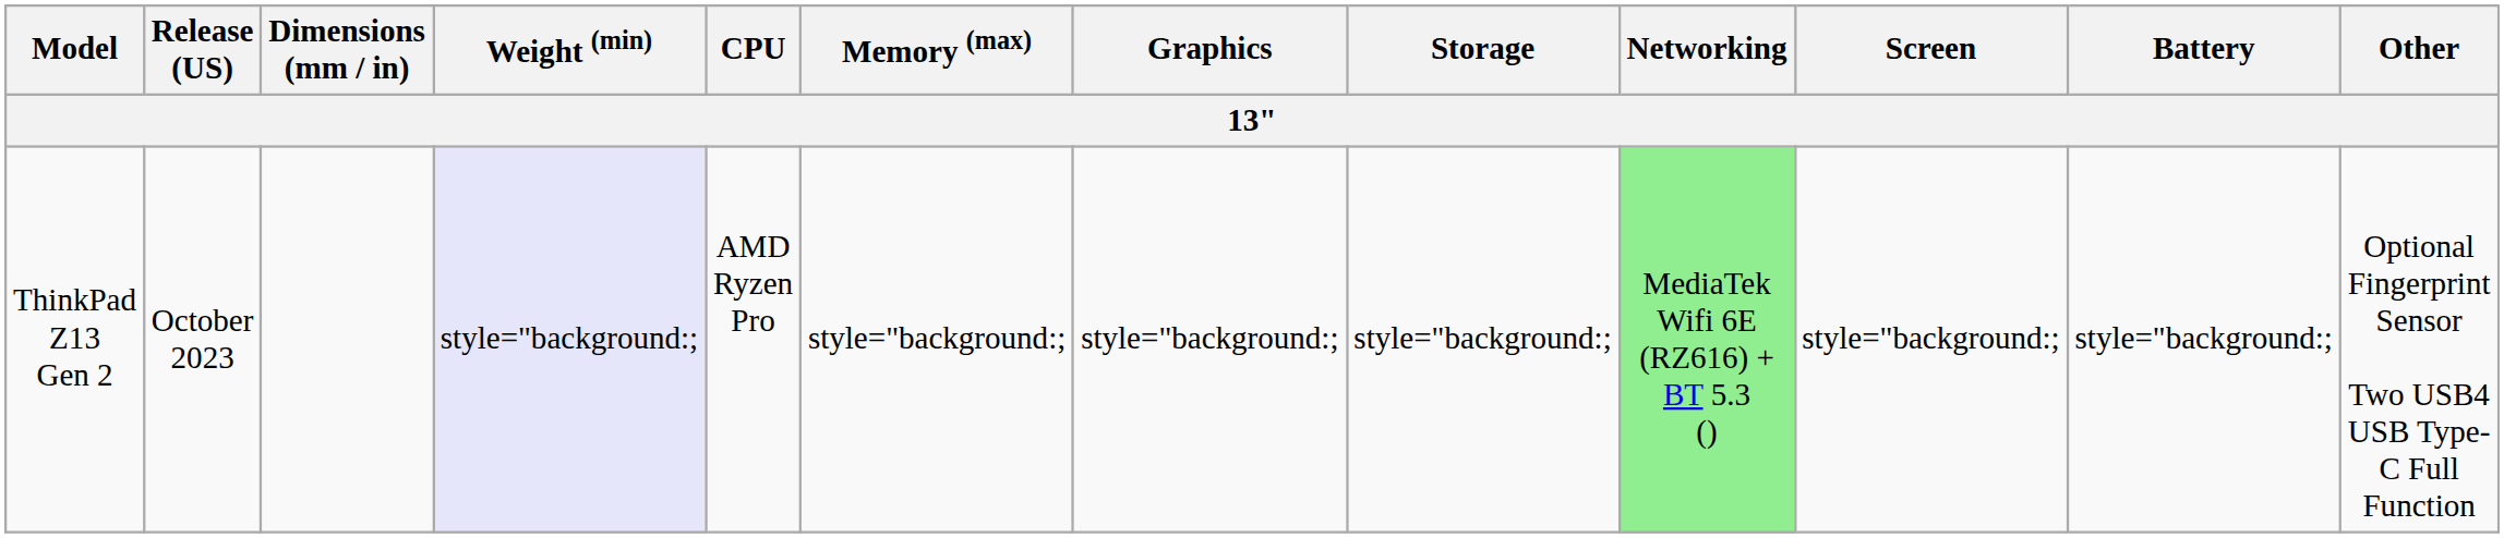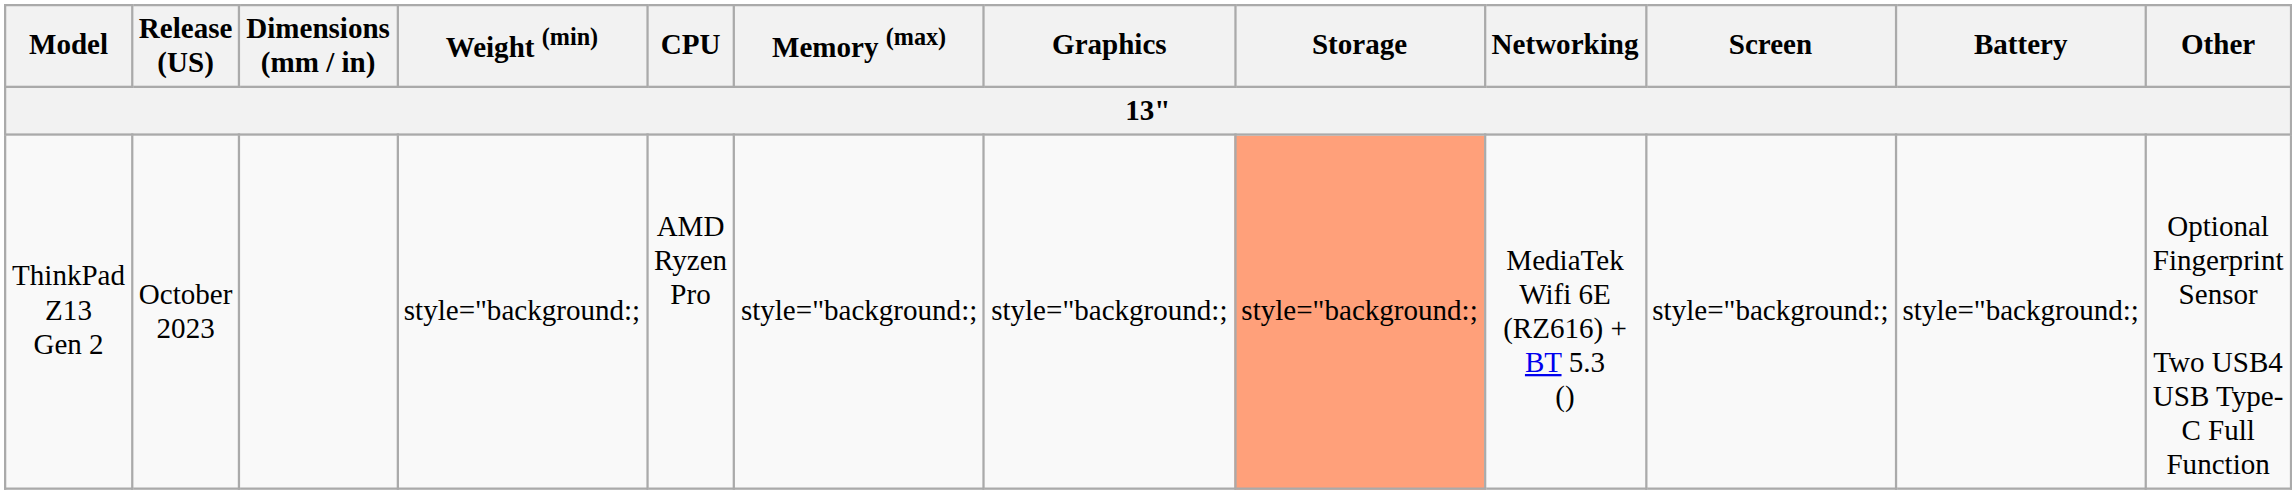ThinkPad Z13 Gen 2 | Weight (min): lavender background -> no background
ThinkPad Z13 Gen 2 | Storage: no background -> lightsalmon background
ThinkPad Z13 Gen 2 | Networking: lightgreen background -> no background
